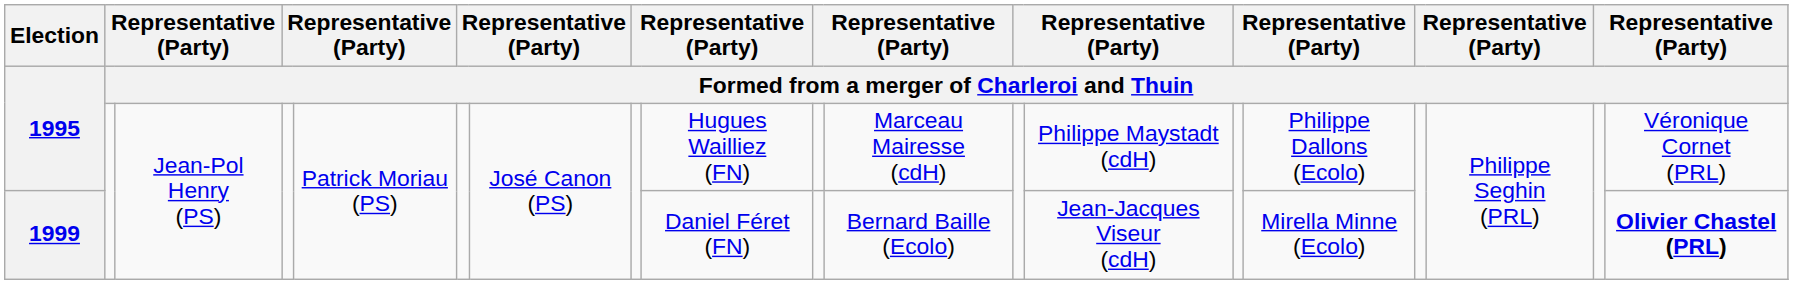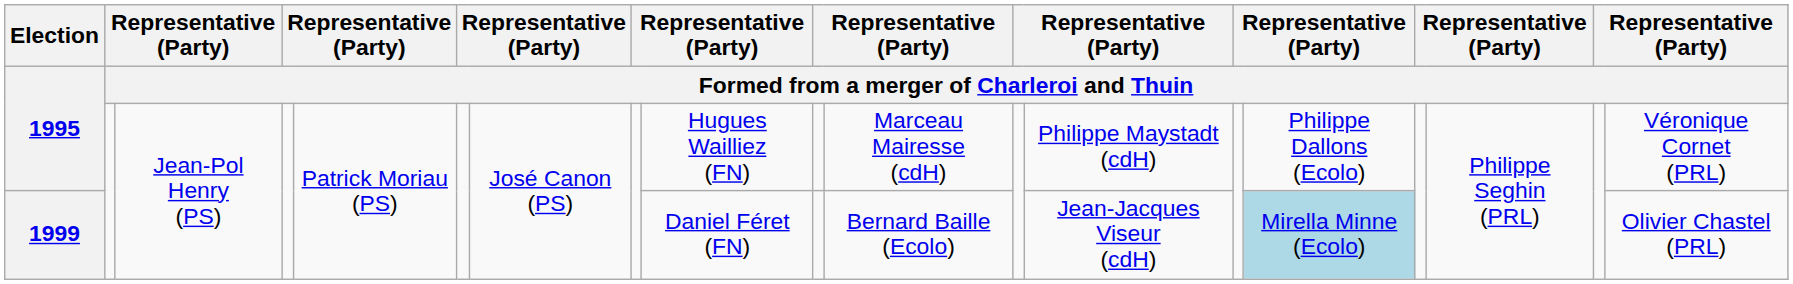1999 | column 15: no background -> lightblue background
1999 | column 19: bold -> normal
